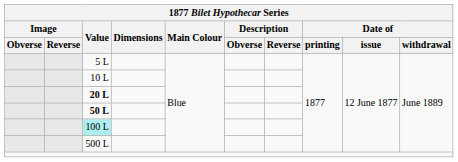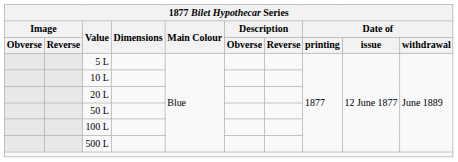20 L | Value: bold -> normal
50 L | Value: bold -> normal
100 L | Value: paleturquoise background -> no background
